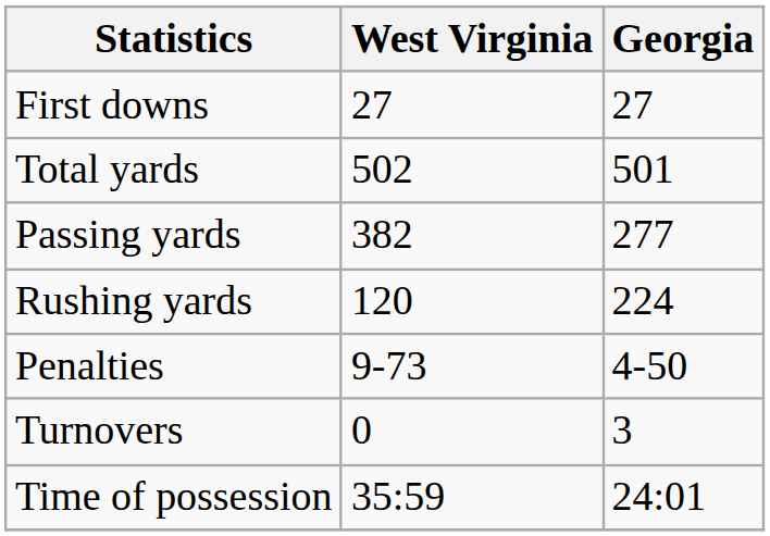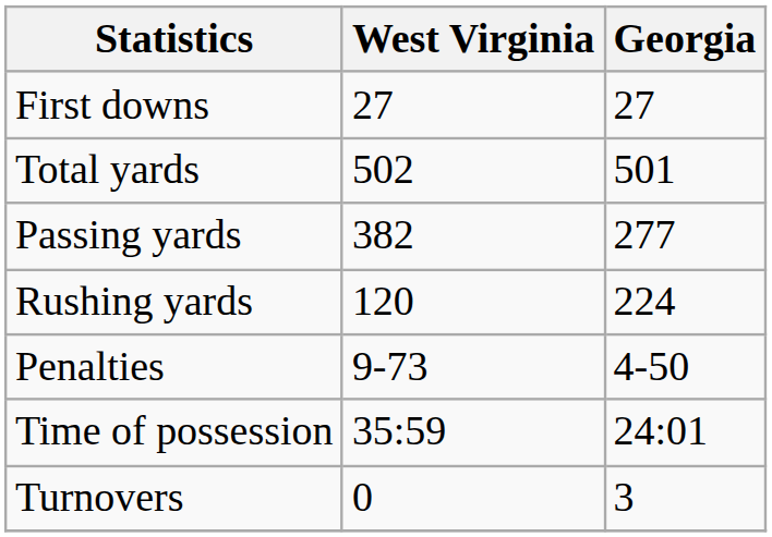rows swapped: Turnovers <-> Time of possession
